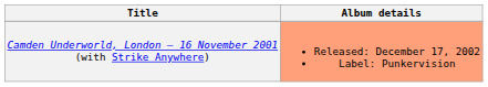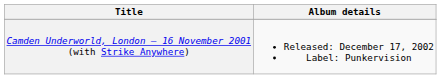row 2 | Album details: lightsalmon background -> no background
